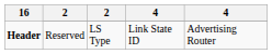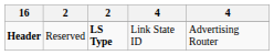Reserved | column 3: normal -> bold
